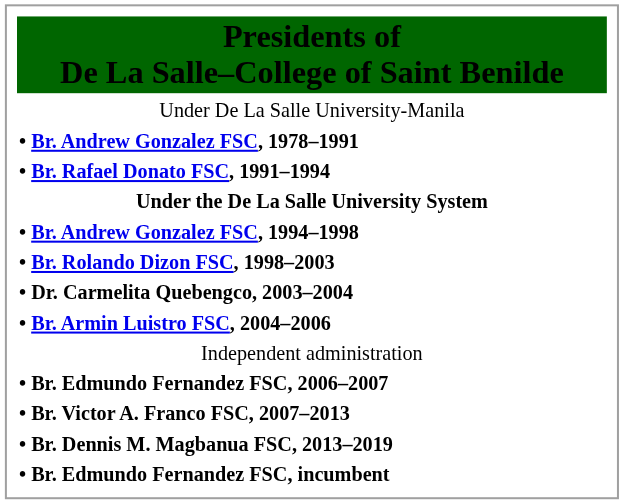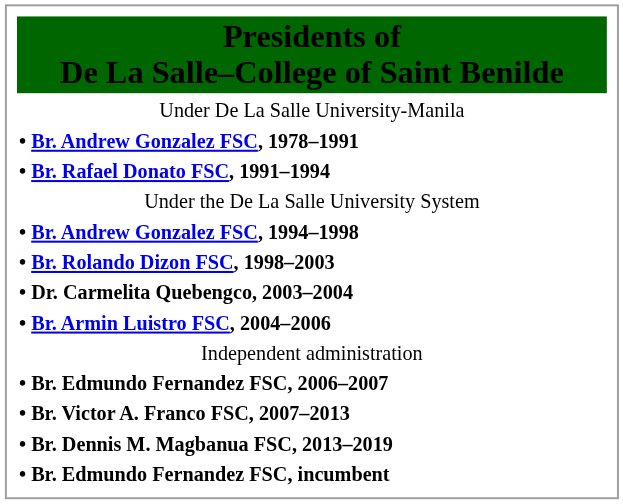row 5 | column 1: bold -> normal
